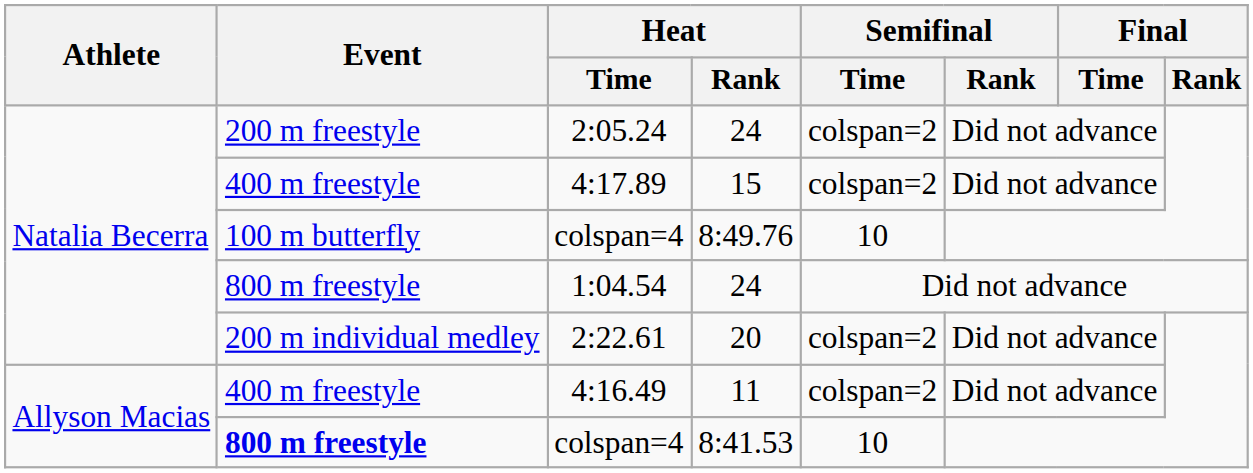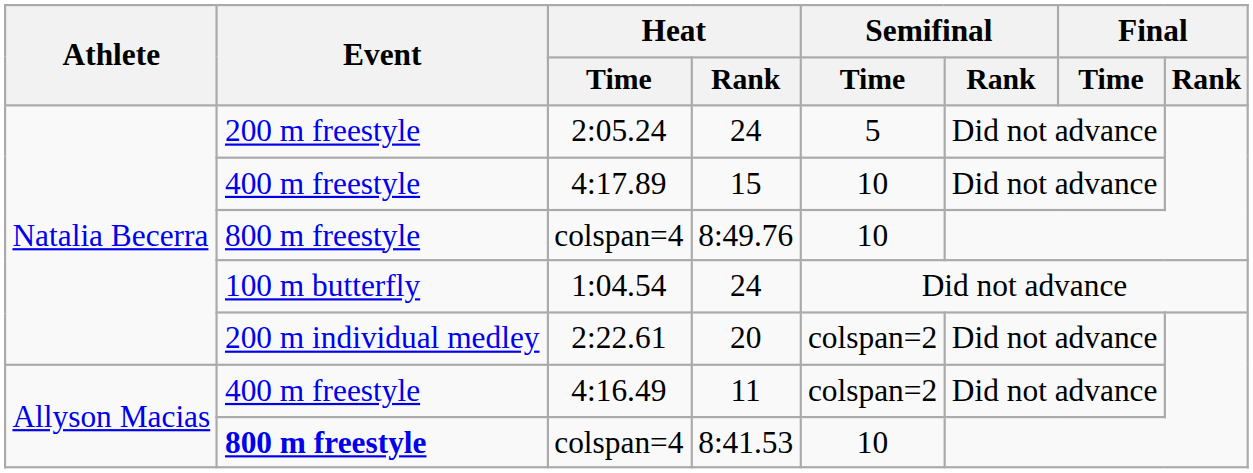2:05.24 | Semifinal / Time: colspan=2 -> 5
4:17.89 | Semifinal / Time: colspan=2 -> 10
colspan=4 / 8:49.76 | Event: 100 m butterfly -> 800 m freestyle
1:04.54 | Event: 800 m freestyle -> 100 m butterfly
